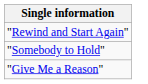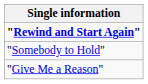row 2 | column 1: normal -> bold
